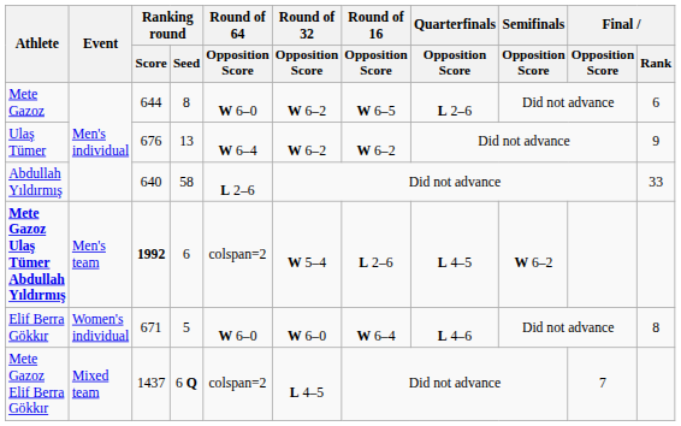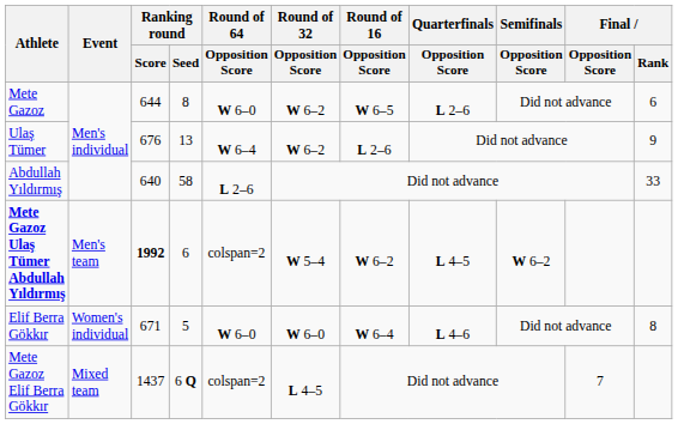Ulaş Tümer | Round of 16 / Opposition Score: W 6–2 -> L 2–6
Mete Gazoz Ulaş Tümer Abdullah Yıldırmış | Round of 16 / Opposition Score: L 2–6 -> W 6–2
